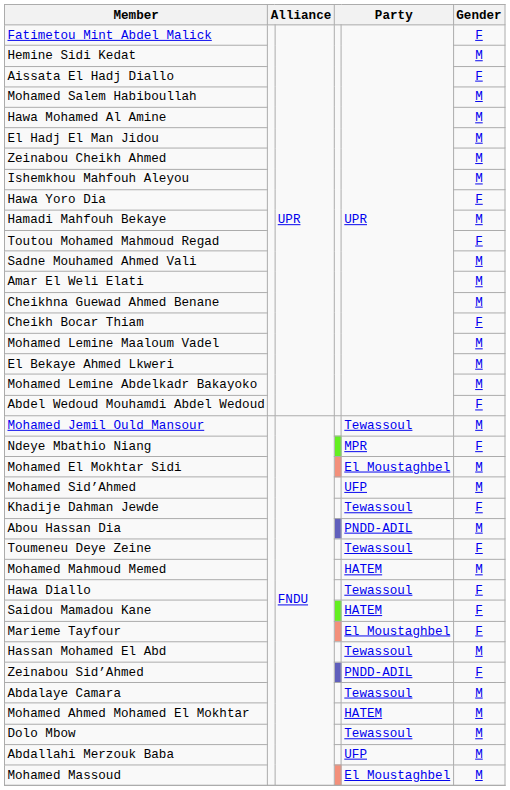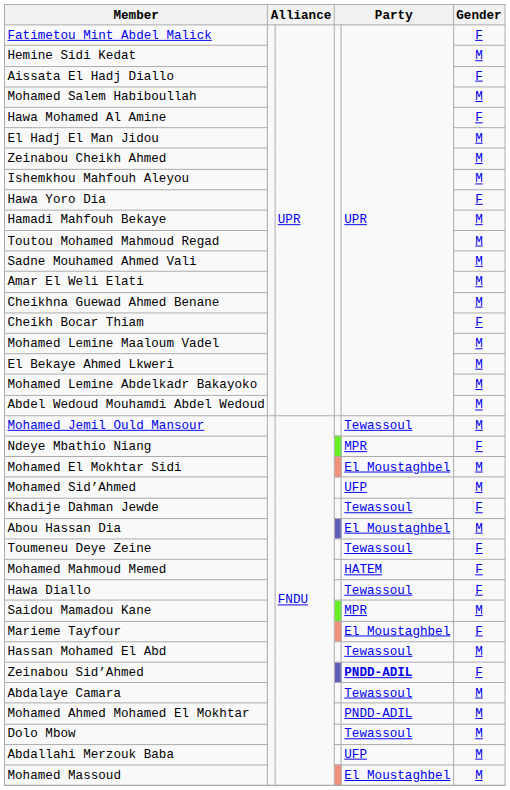Hawa Mohamed Al Amine | Gender: M -> F
Toutou Mohamed Mahmoud Regad | Gender: F -> M
Abdel Wedoud Mouhamdi Abdel Wedoud | Gender: F -> M
Abou Hassan Dia | column 5: PNDD-ADIL -> El Moustaghbel
Mohamed Mahmoud Memed | Gender: M -> F
Saidou Mamadou Kane | column 5: HATEM -> MPR
Saidou Mamadou Kane | Gender: F -> M
Zeinabou Sid’Ahmed | column 5: normal -> bold
Mohamed Ahmed Mohamed El Mokhtar | column 5: HATEM -> PNDD-ADIL
